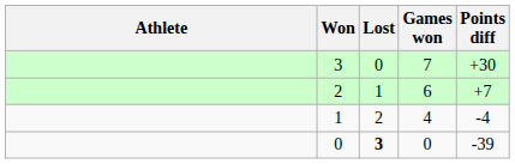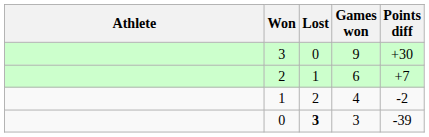row 2 | Games won: 7 -> 9
row 4 | Points diff: -4 -> -2
row 5 | Games won: 0 -> 3
